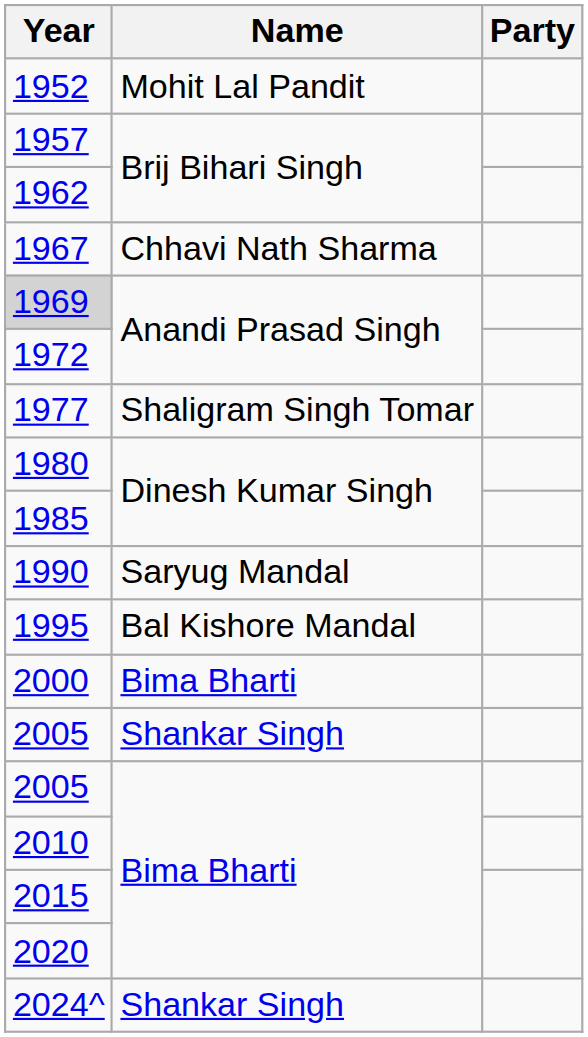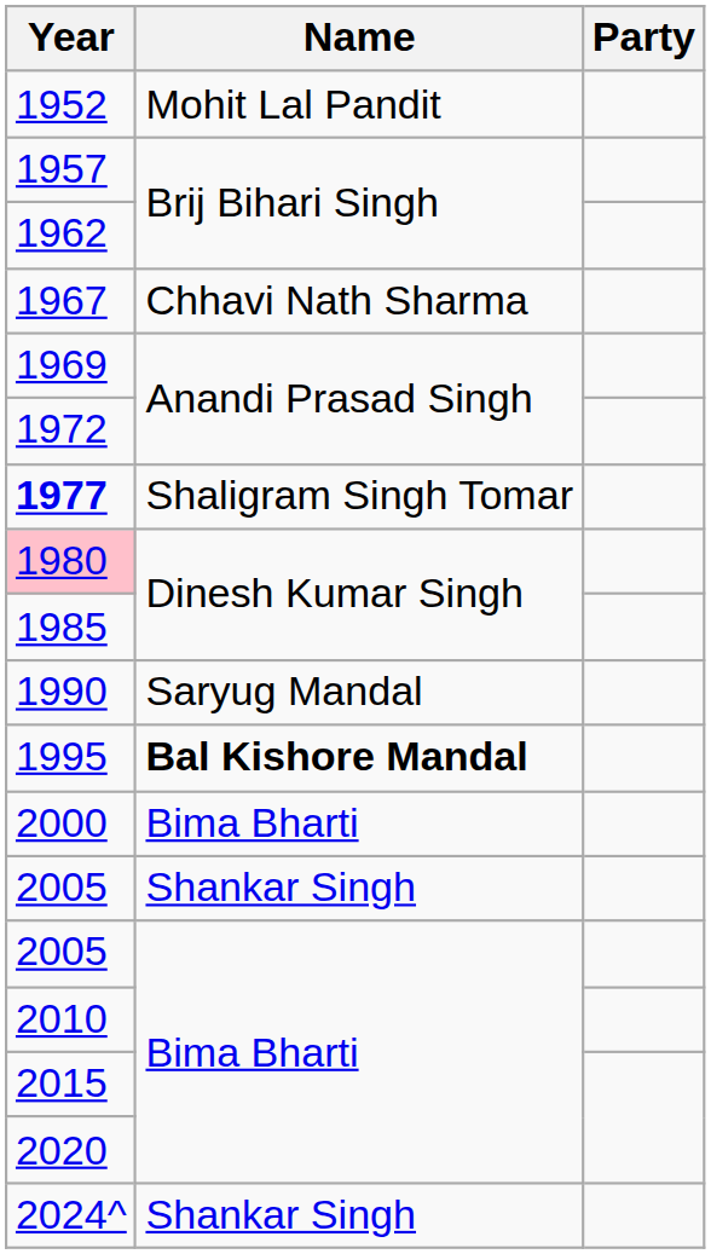1969 | Year: lightgrey background -> no background
1977 | Year: normal -> bold
1980 | Year: no background -> pink background
1995 | Name: normal -> bold
